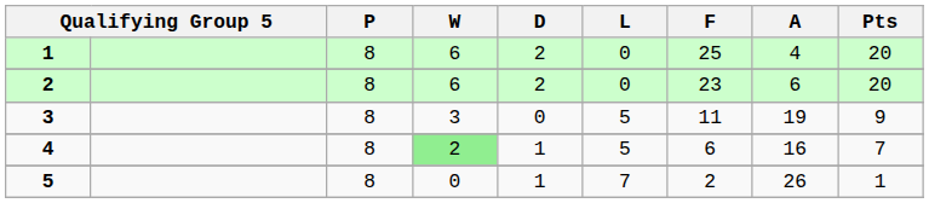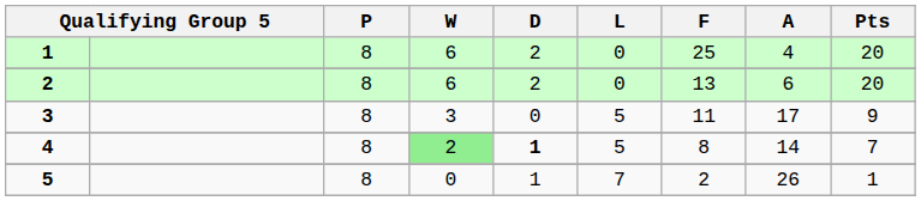row 3 | F: 23 -> 13
row 4 | A: 19 -> 17
row 5 | D: normal -> bold
row 5 | F: 6 -> 8
row 5 | A: 16 -> 14
